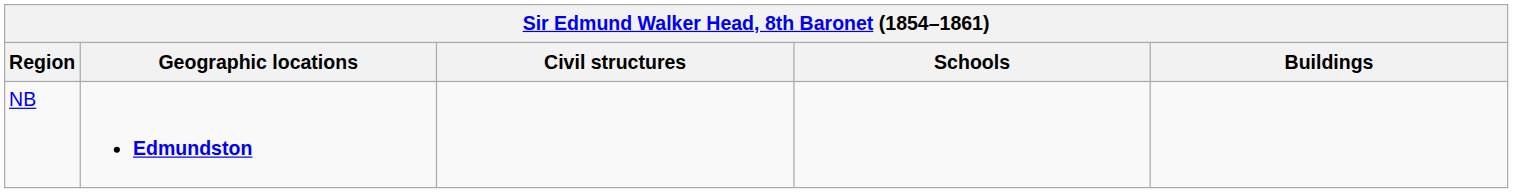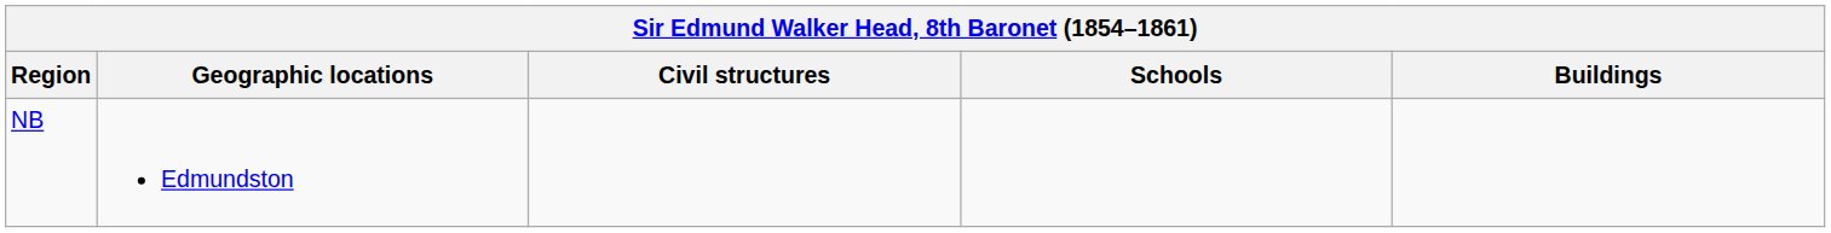NB | Geographic locations: bold -> normal
